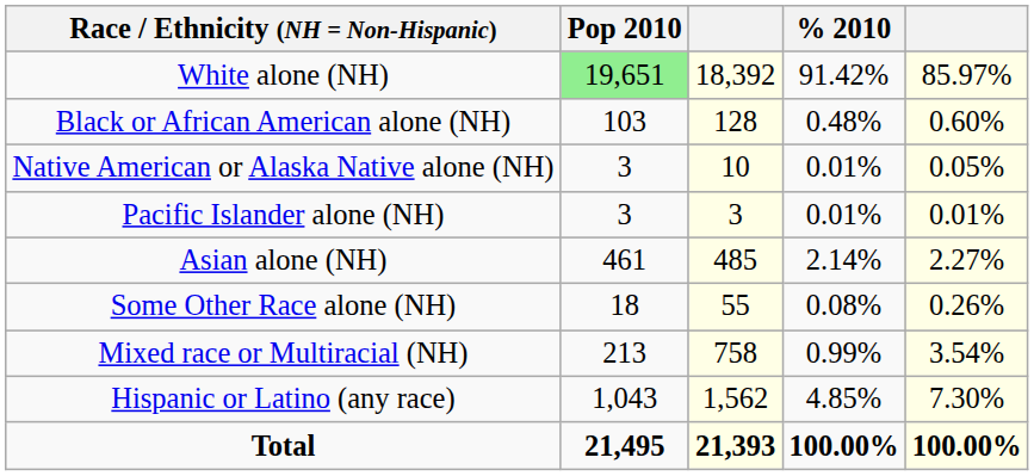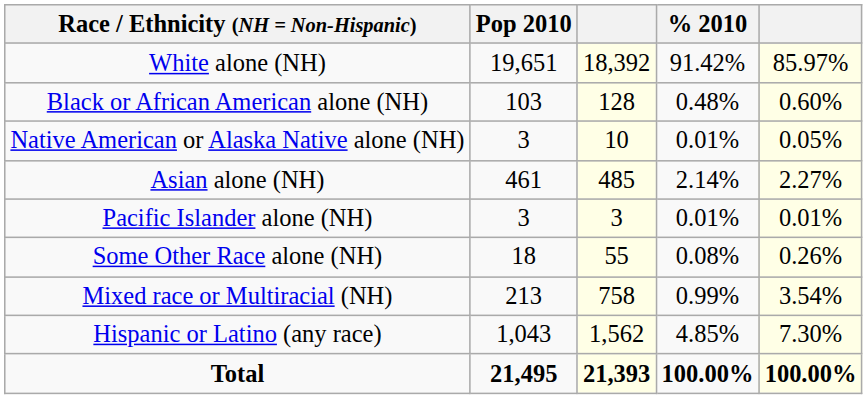White alone (NH) | Pop 2010: lightgreen background -> no background
rows swapped: Asian alone (NH) <-> Pacific Islander alone (NH)
